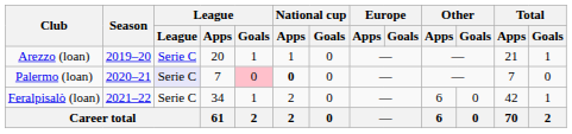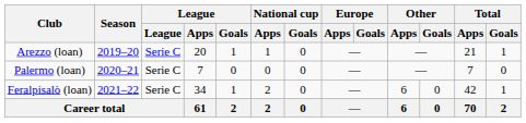Palermo (loan) | League: lavender background -> no background
Palermo (loan) | League / Goals: pink background -> no background
Palermo (loan) | National cup / Apps: bold -> normal
